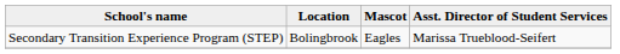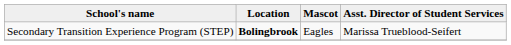Secondary Transition Experience Program (STEP) | Location: normal -> bold
